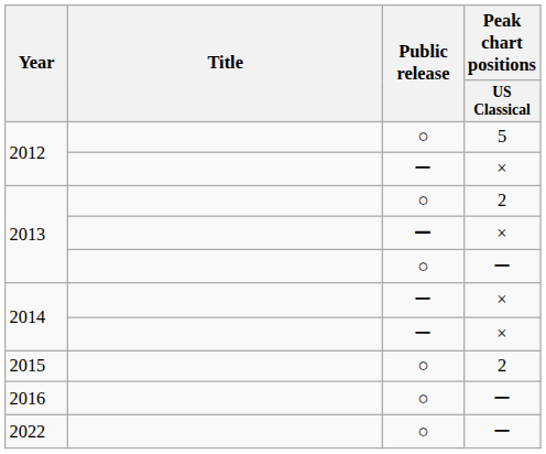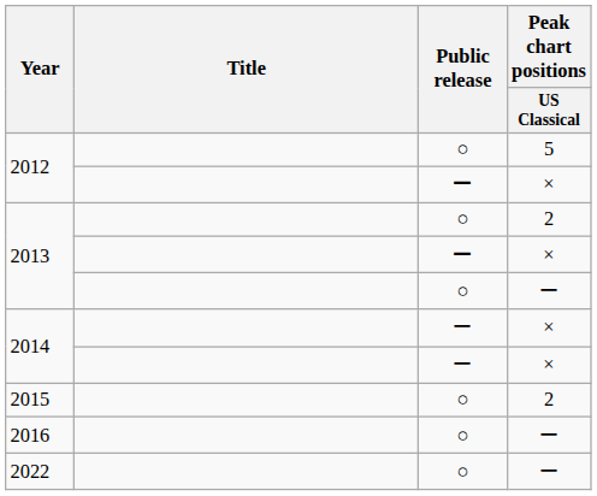2012 / × | Public release: normal -> bold
